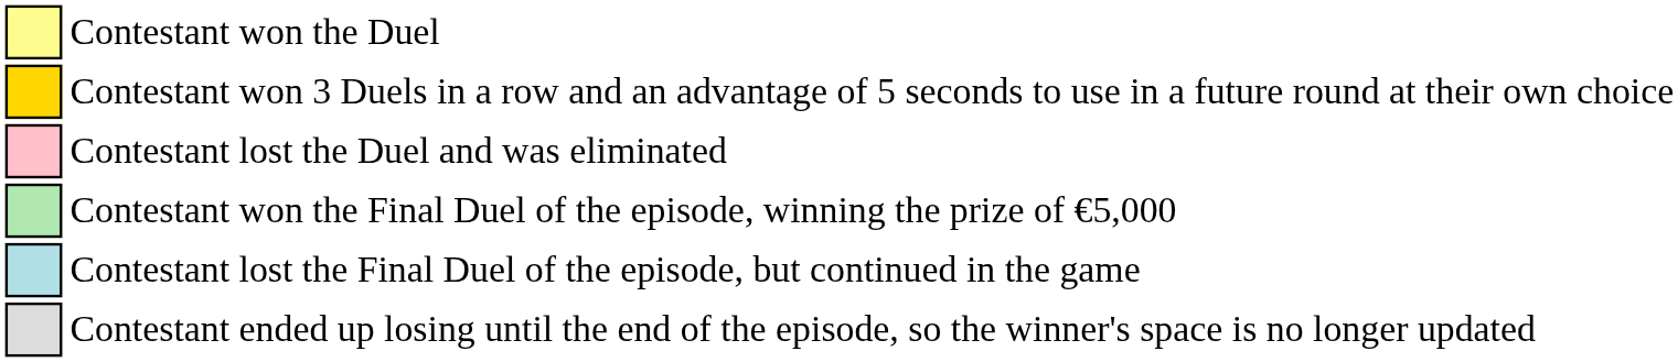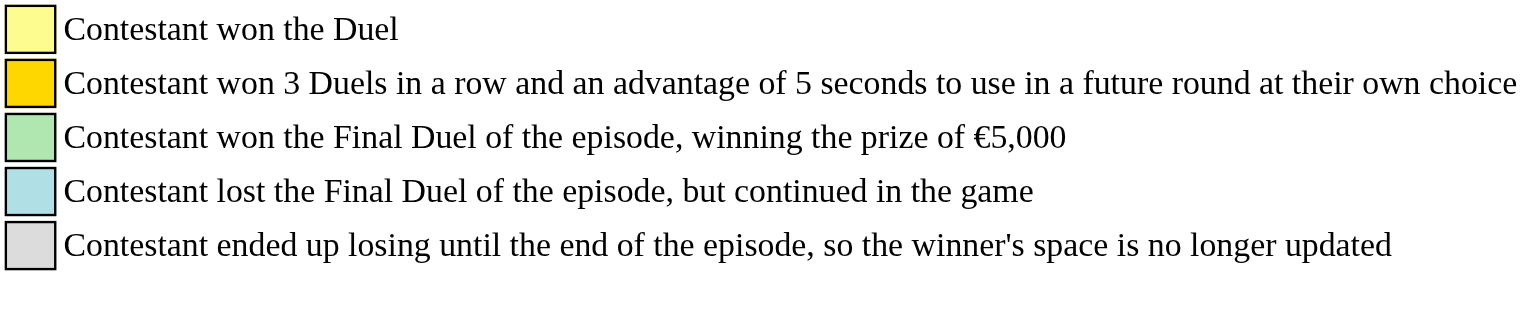- row: Contestant lost the Duel and was eliminated
